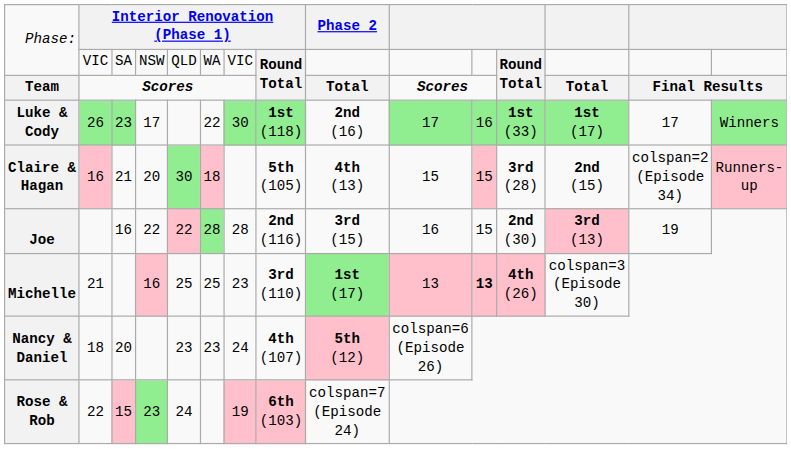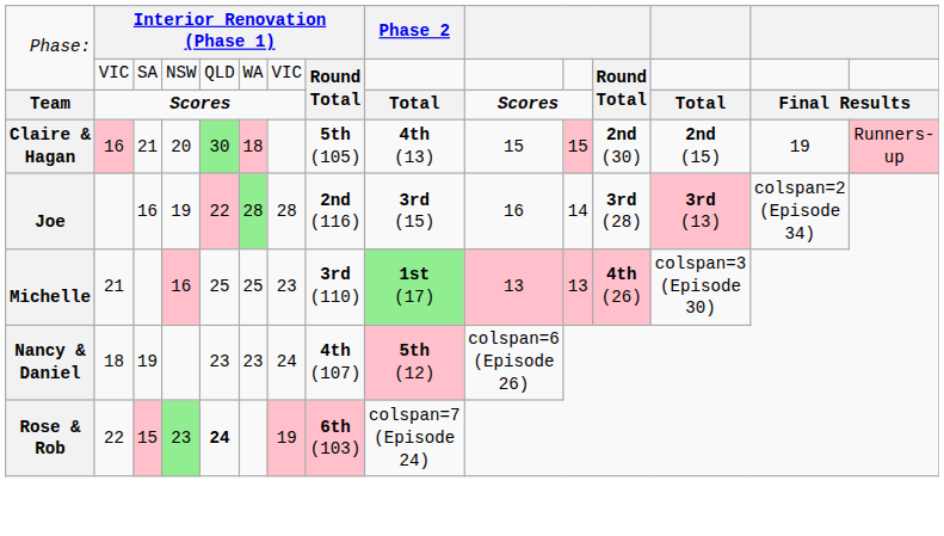- row: Luke & Cody | 26 | 23 | 17 | 22 | 30 | 1st (118) | 2nd (16) | 17 | 16 | 1st (33) | 1st (17) | 17 | Winners
Claire & Hagan | column 12: 3rd (28) -> 2nd (30)
Claire & Hagan | column 14: colspan=2 (Episode 34) -> 19
Joe | column 4: 22 -> 19
Joe | column 11: 15 -> 14
Joe | column 12: 2nd (30) -> 3rd (28)
Joe | column 14: 19 -> colspan=2 (Episode 34)
Michelle | column 11: bold -> normal
Nancy & Daniel | column 3: 20 -> 19
Rose & Rob | column 5: normal -> bold
